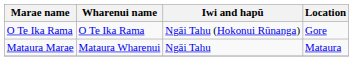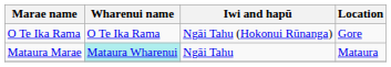Mataura Marae | Wharenui name: no background -> paleturquoise background
